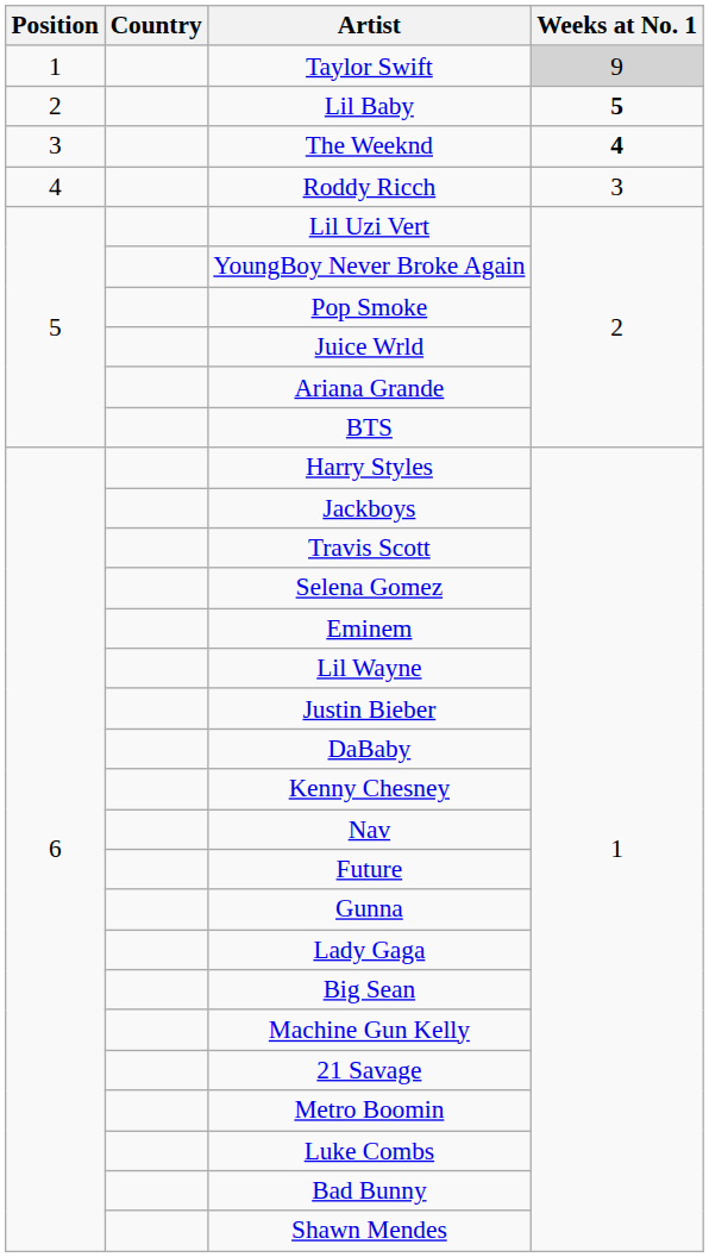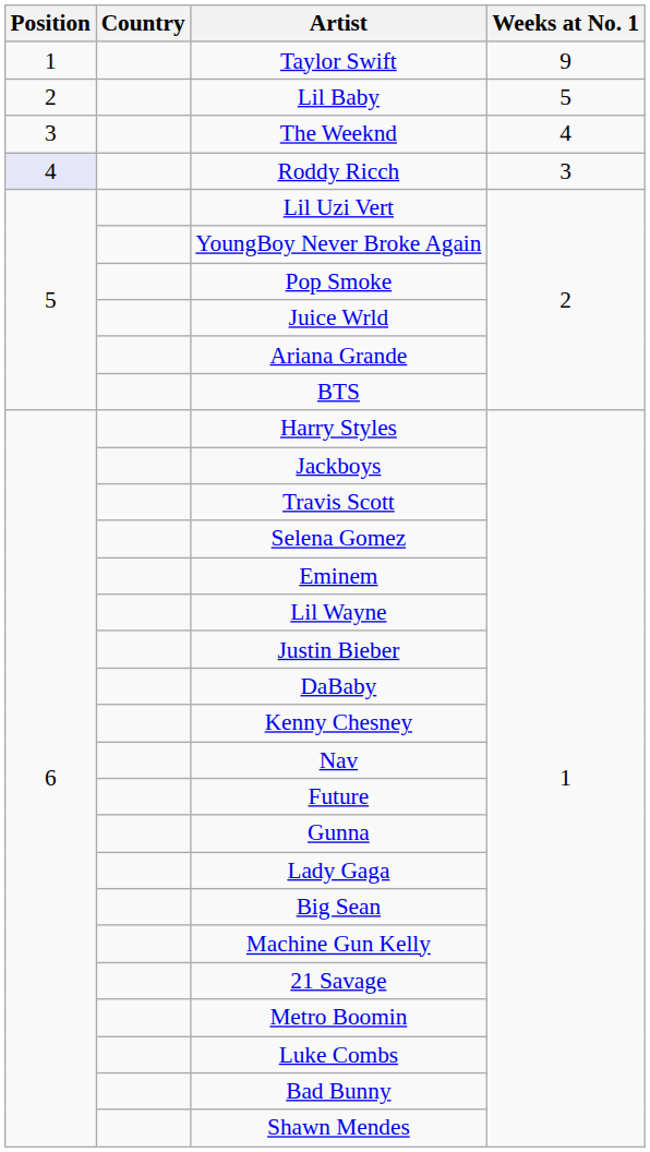Taylor Swift | Weeks at No. 1: lightgrey background -> no background
Lil Baby | Weeks at No. 1: bold -> normal
The Weeknd | Weeks at No. 1: bold -> normal
Roddy Ricch | Position: no background -> lavender background
